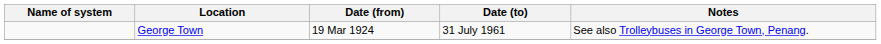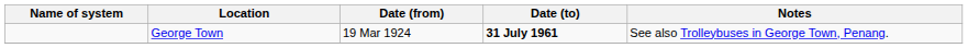George Town | Date (to): normal -> bold
